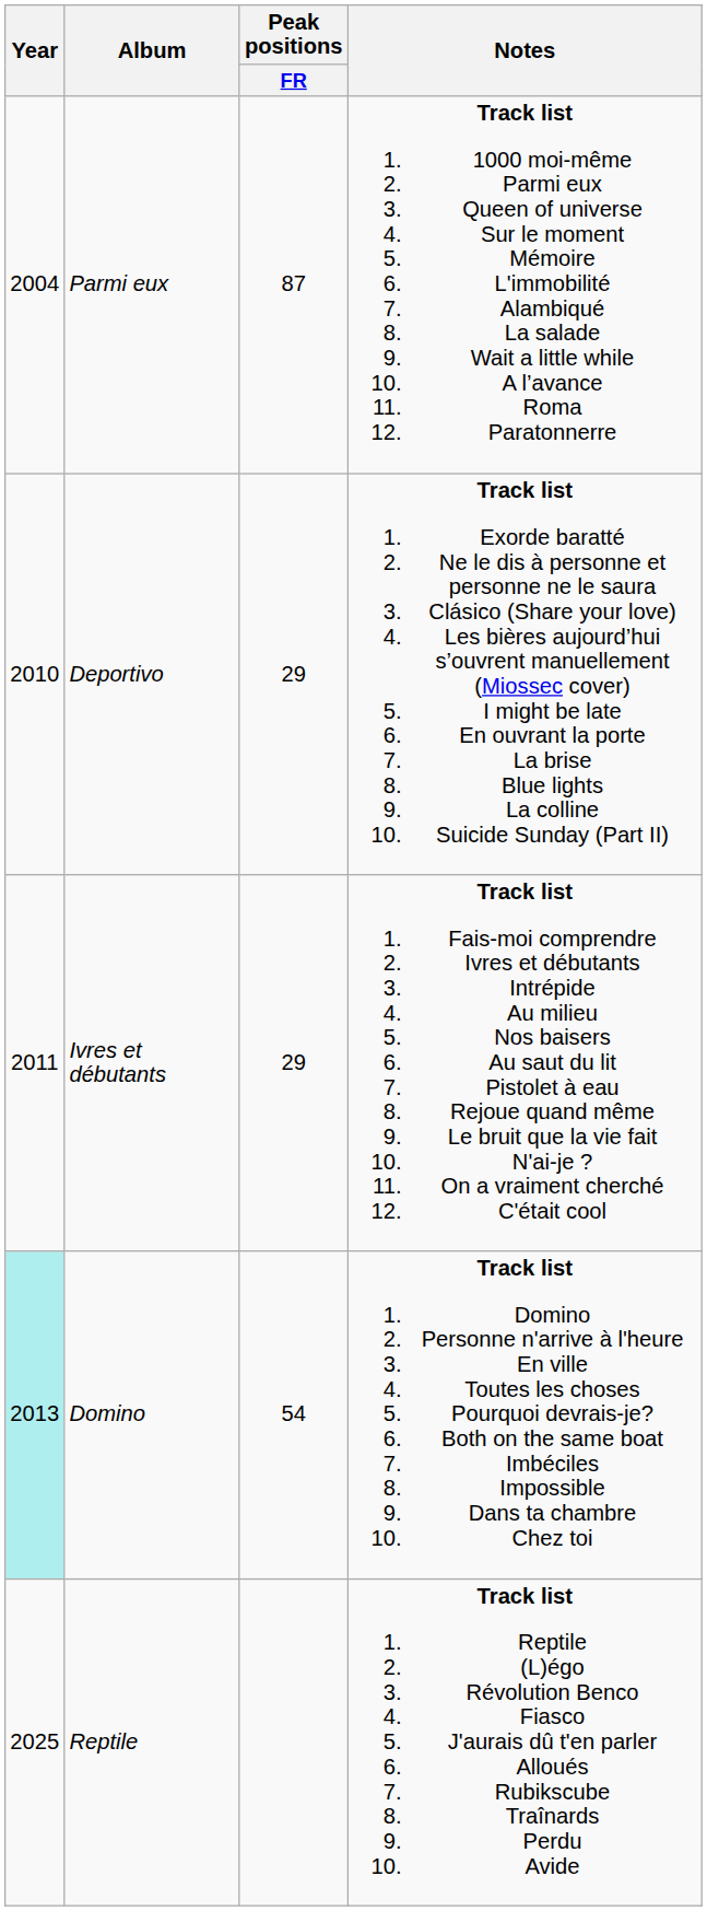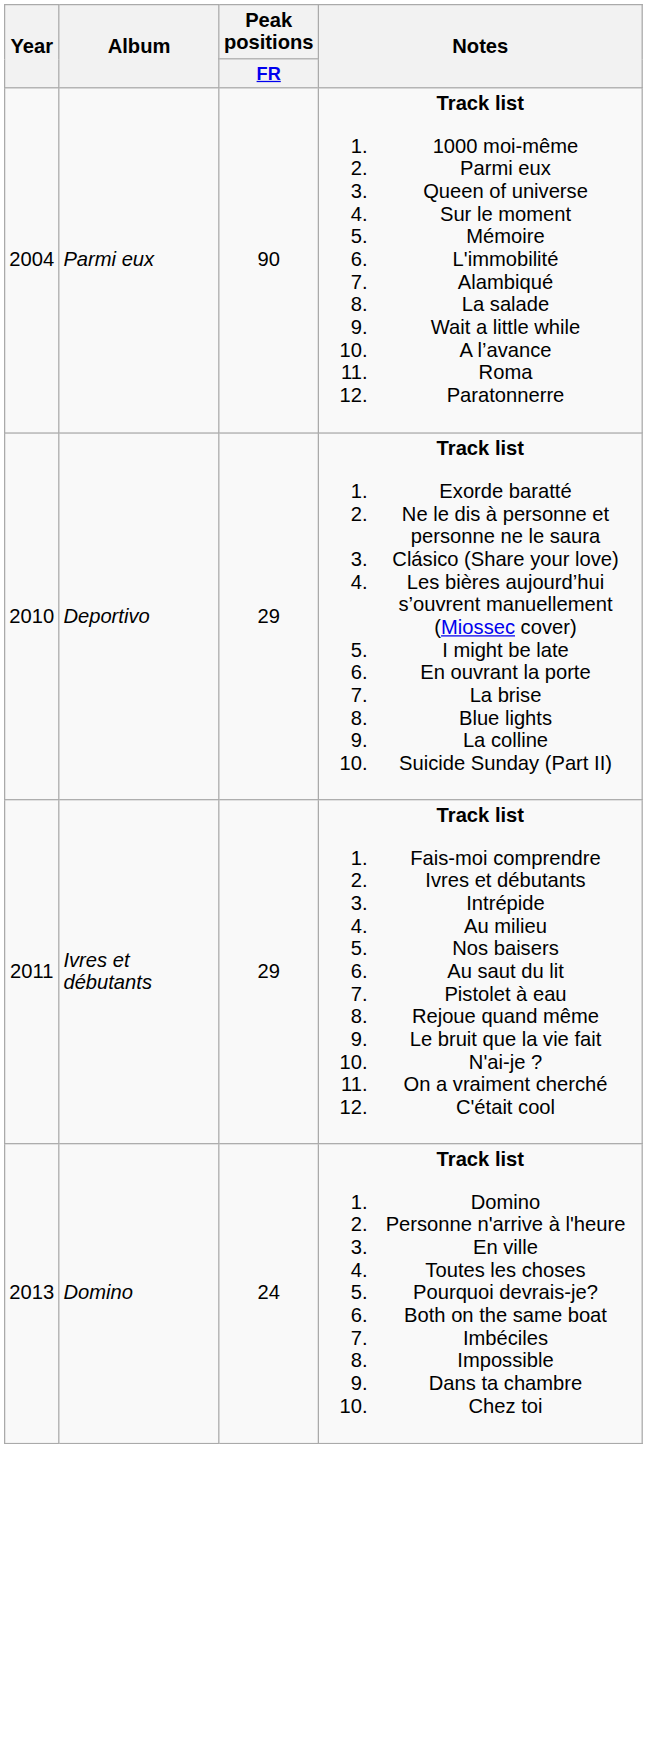Parmi eux | Peak positions / FR: 87 -> 90
Domino | Year: paleturquoise background -> no background
Domino | Peak positions / FR: 54 -> 24
- row: 2025 | Reptile | Track list Reptile (L)égo Révolution Benco Fiasco J'aurais dû t'en parler Alloués Rubikscube Traînards Perdu Avide
